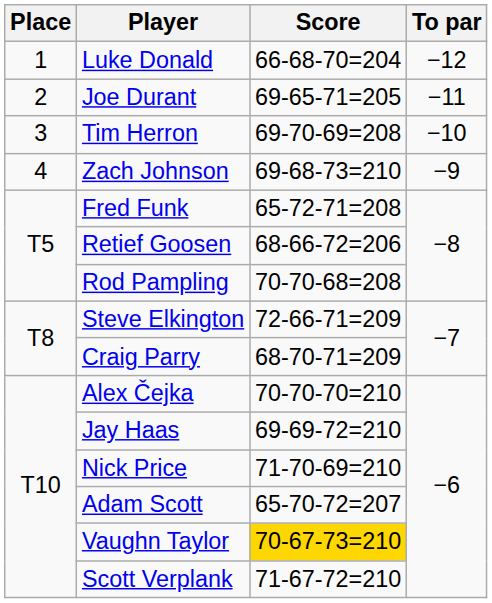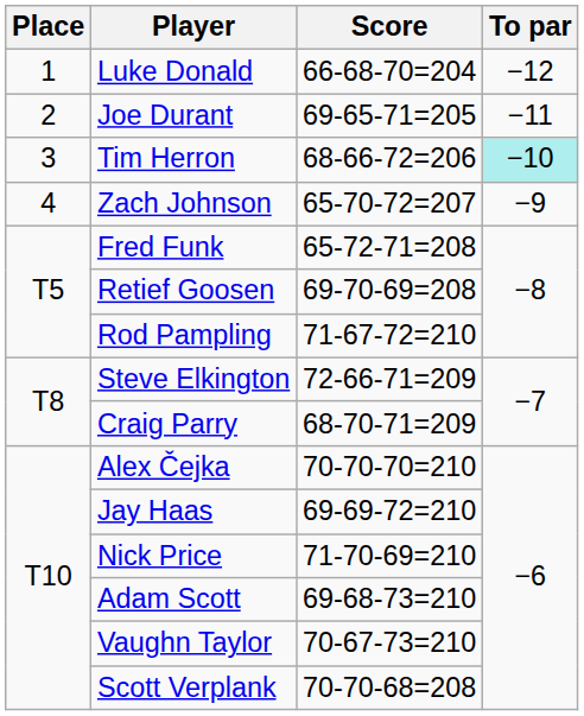Tim Herron | Score: 69-70-69=208 -> 68-66-72=206
Tim Herron | To par: no background -> paleturquoise background
Zach Johnson | Score: 69-68-73=210 -> 65-70-72=207
Retief Goosen | Score: 68-66-72=206 -> 69-70-69=208
Rod Pampling | Score: 70-70-68=208 -> 71-67-72=210
Adam Scott | Score: 65-70-72=207 -> 69-68-73=210
Vaughn Taylor | Score: gold background -> no background
Scott Verplank | Score: 71-67-72=210 -> 70-70-68=208
